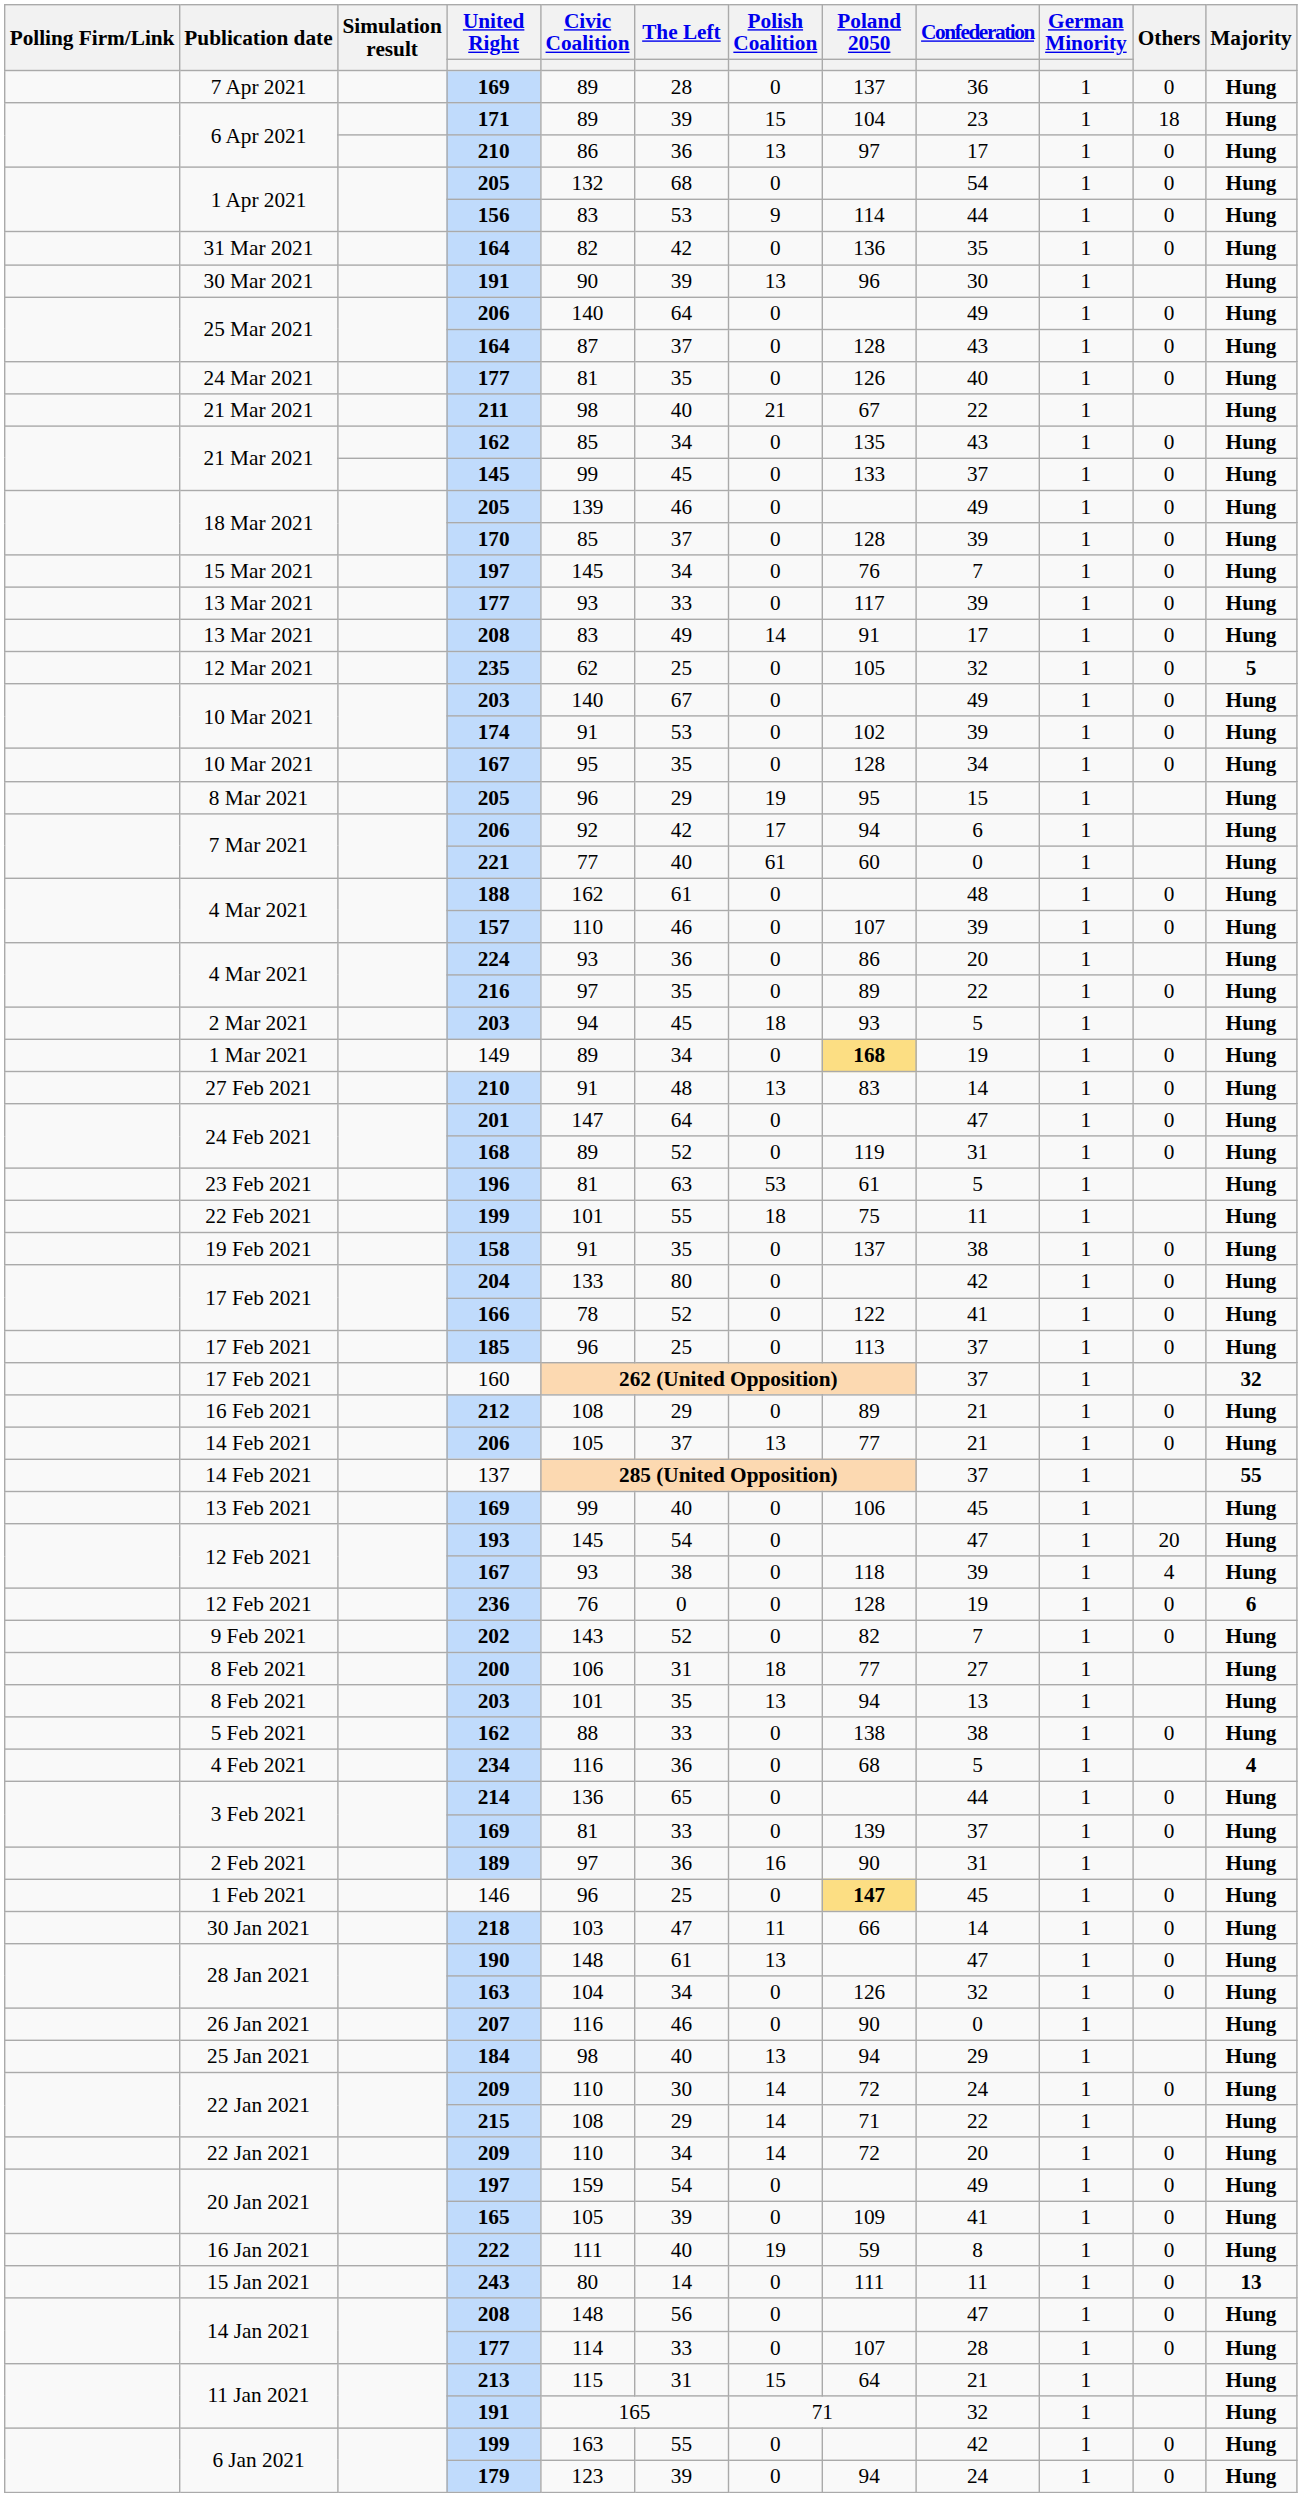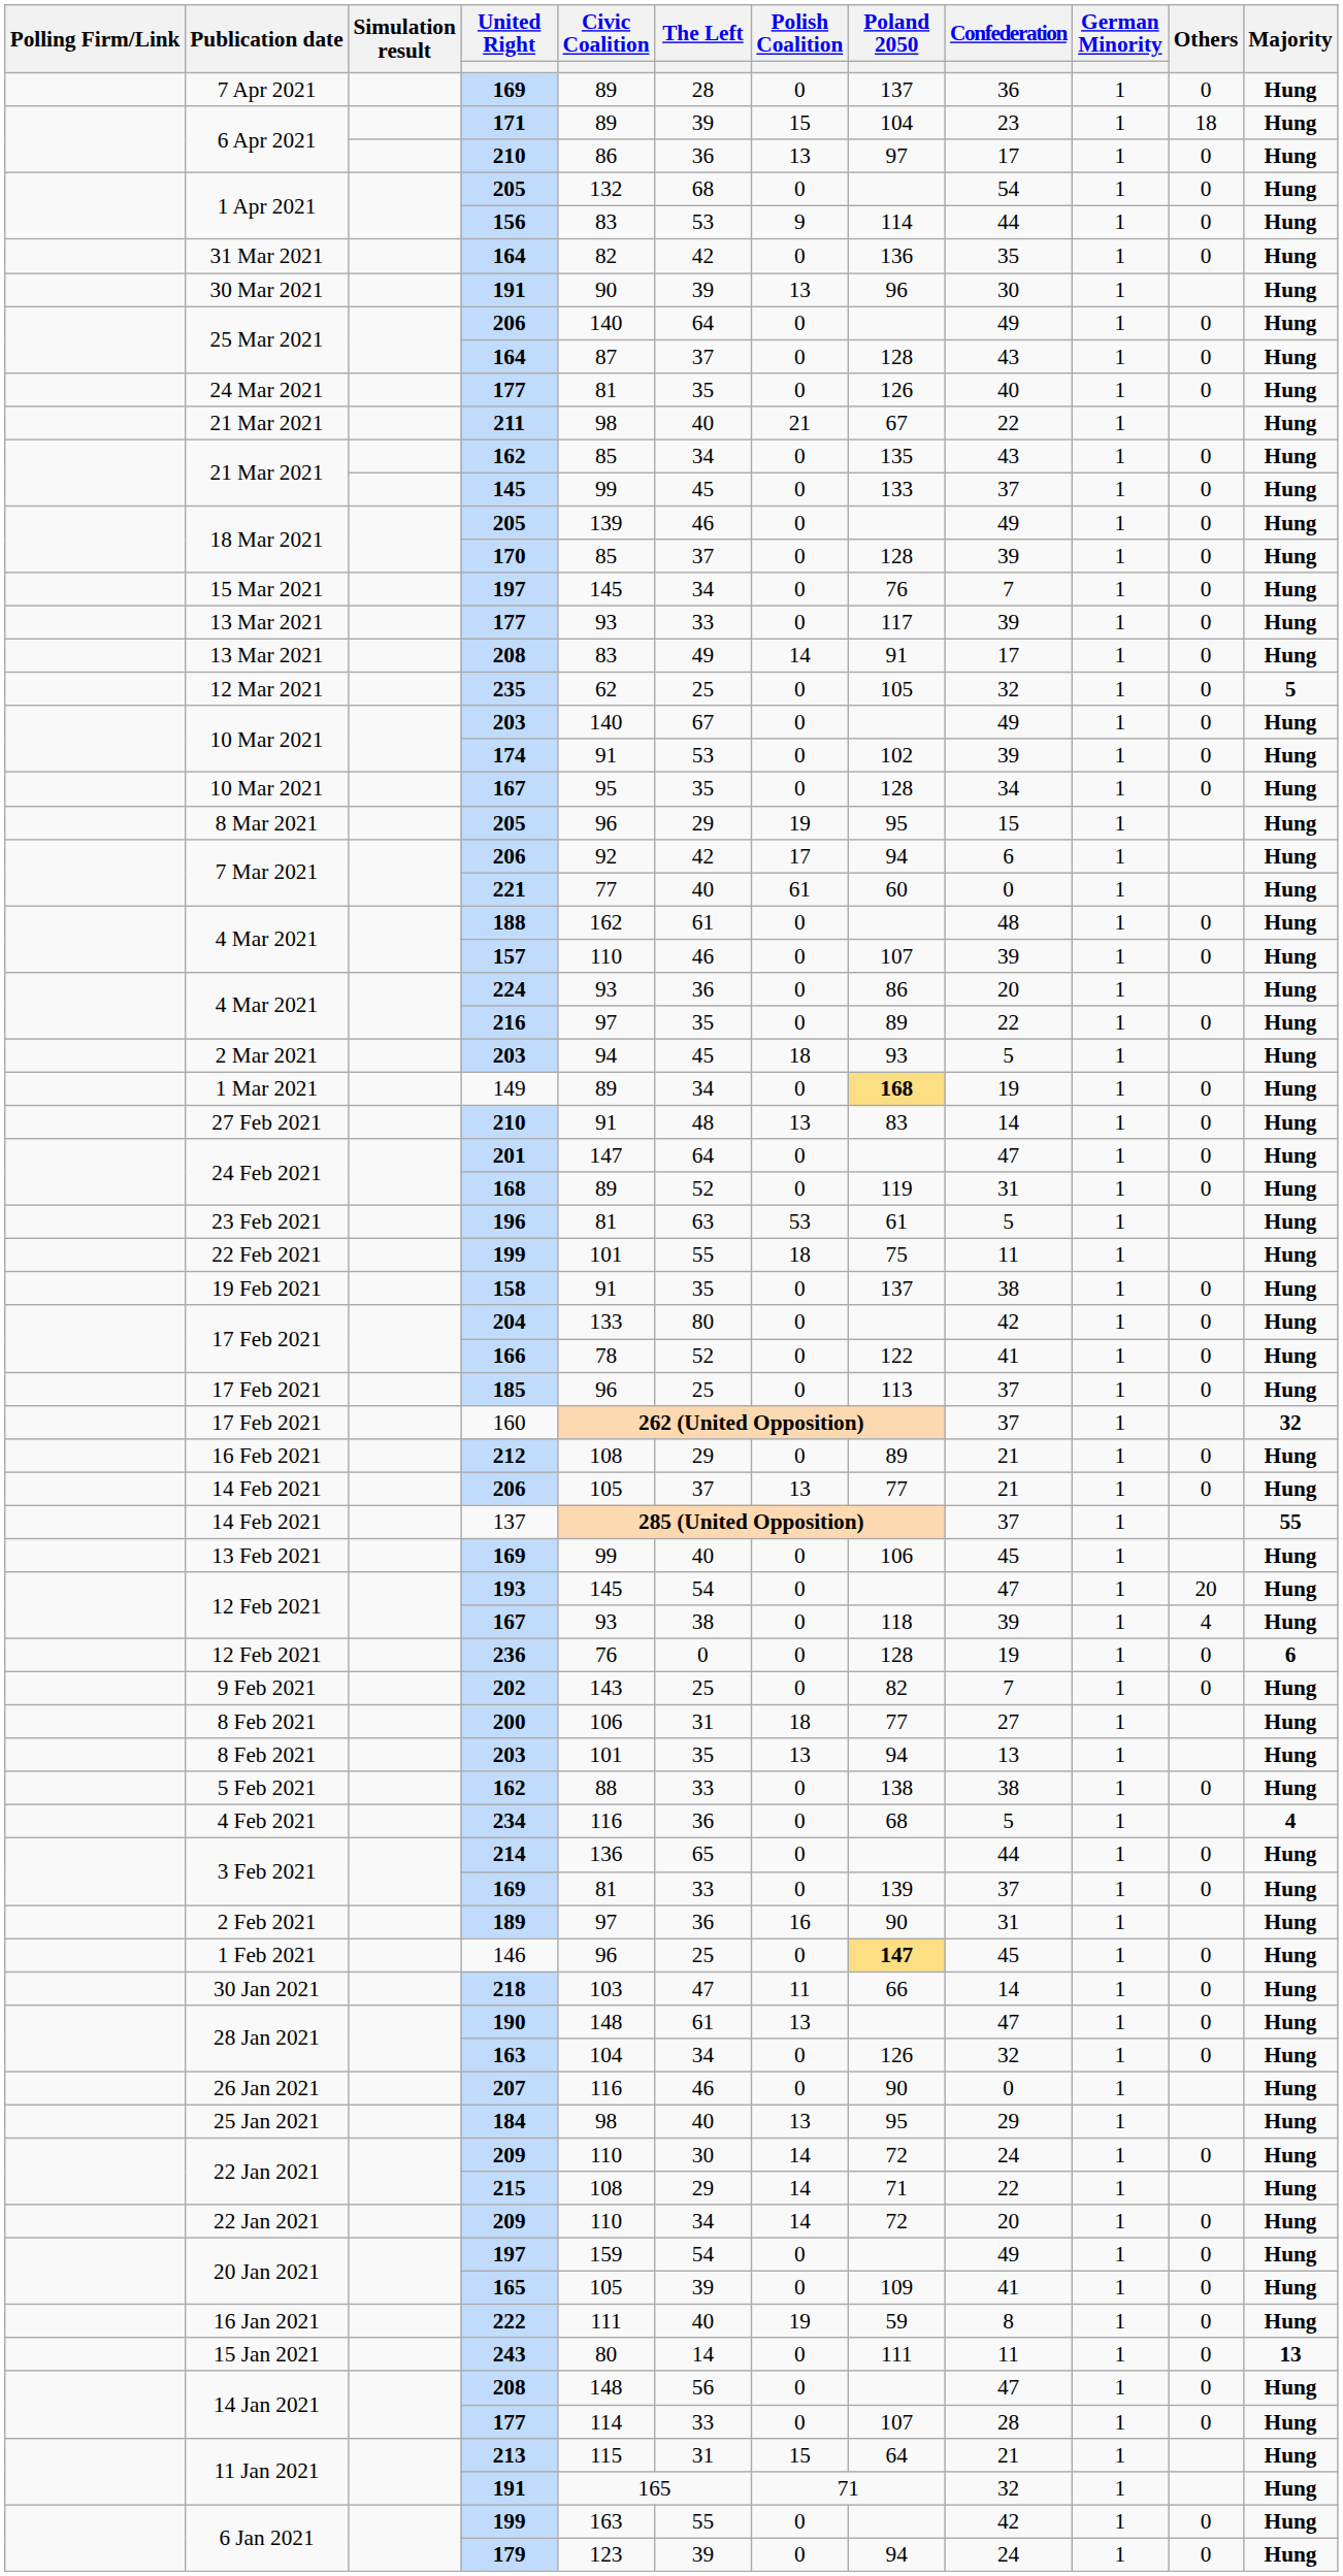202 | The Left: 52 -> 25
184 | Poland 2050: 94 -> 95
